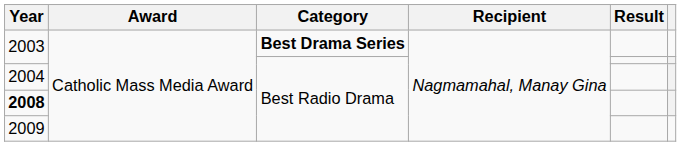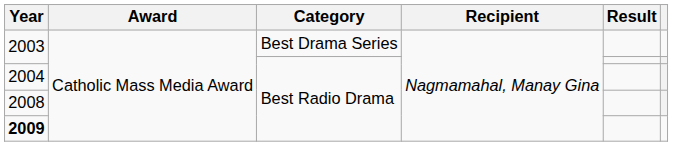2003 / Best Drama Series | Category: bold -> normal
2008 | Year: bold -> normal
2009 | Year: normal -> bold
